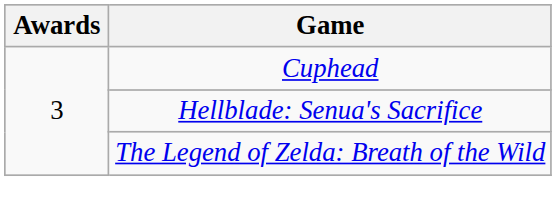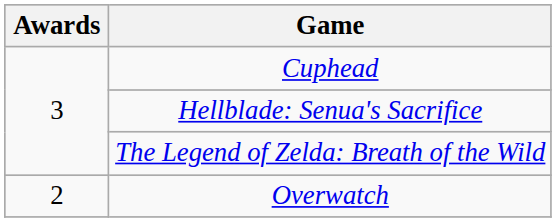+ row: 2 | Overwatch
